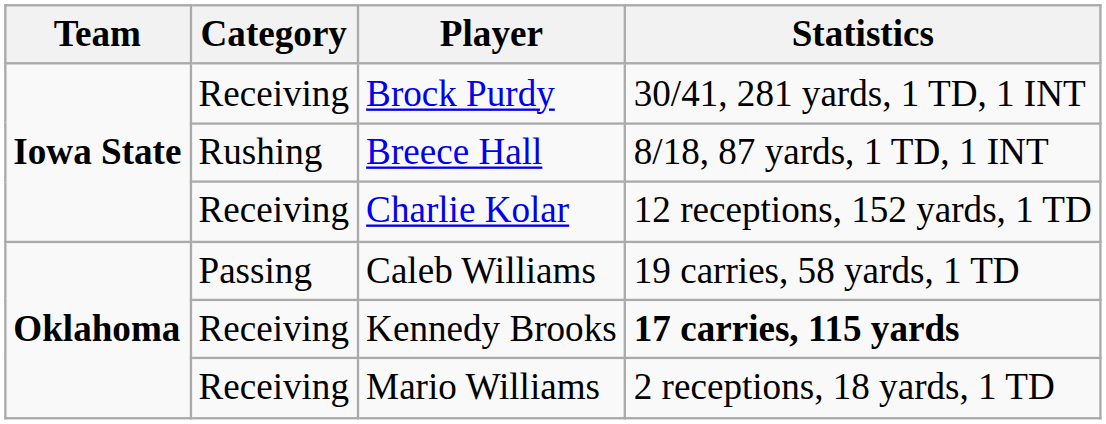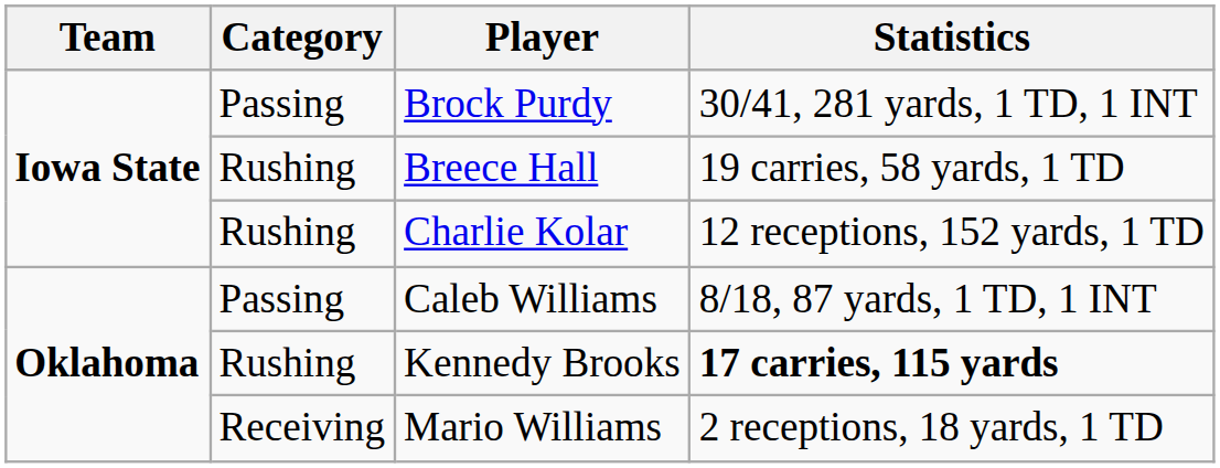Brock Purdy | Category: Receiving -> Passing
Breece Hall | Statistics: 8/18, 87 yards, 1 TD, 1 INT -> 19 carries, 58 yards, 1 TD
Charlie Kolar | Category: Receiving -> Rushing
Caleb Williams | Statistics: 19 carries, 58 yards, 1 TD -> 8/18, 87 yards, 1 TD, 1 INT
Kennedy Brooks | Category: Receiving -> Rushing
